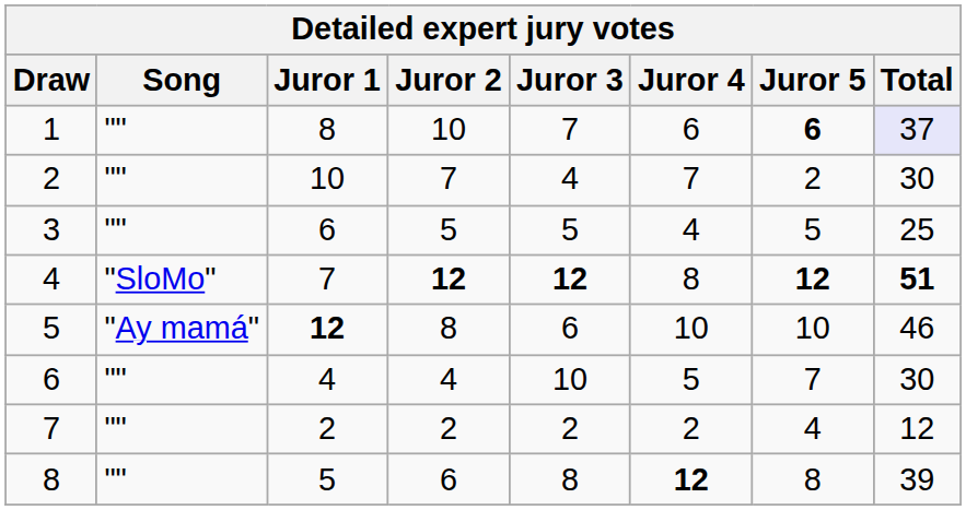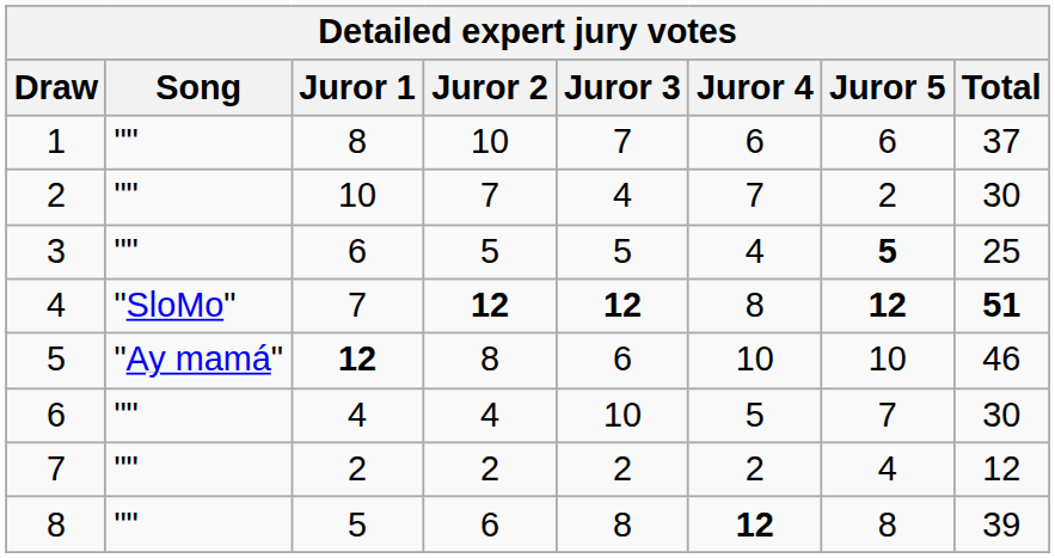1 | Juror 5: bold -> normal
1 | Total: lavender background -> no background
3 | Juror 5: normal -> bold
